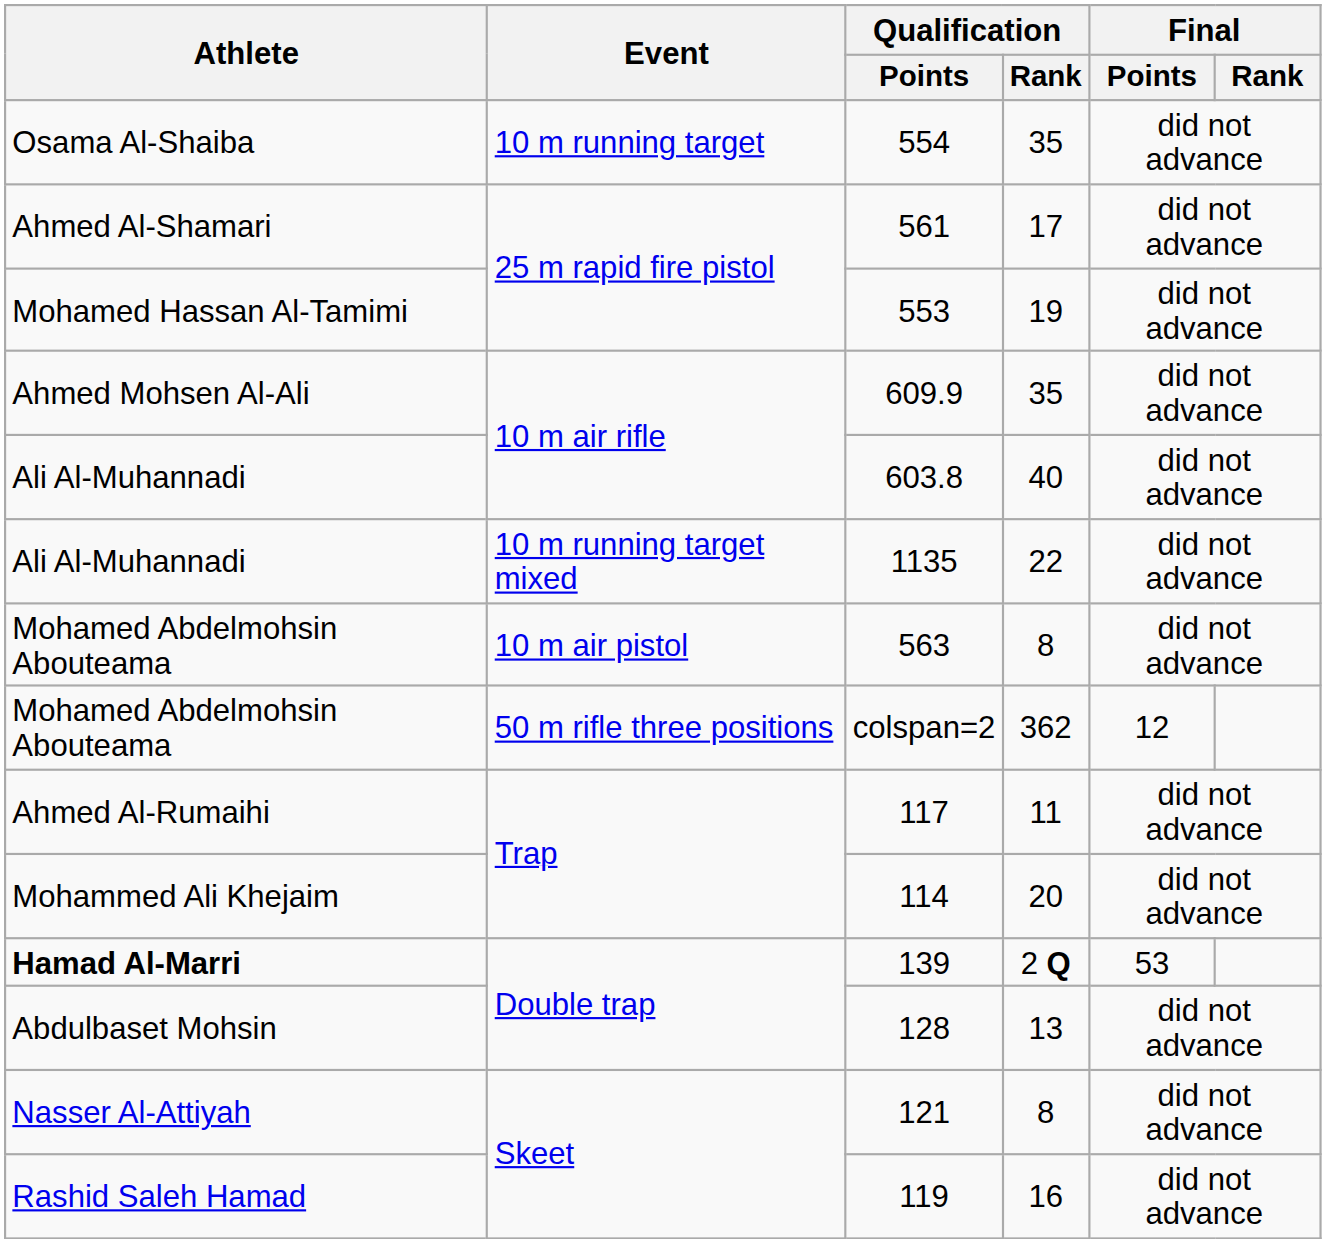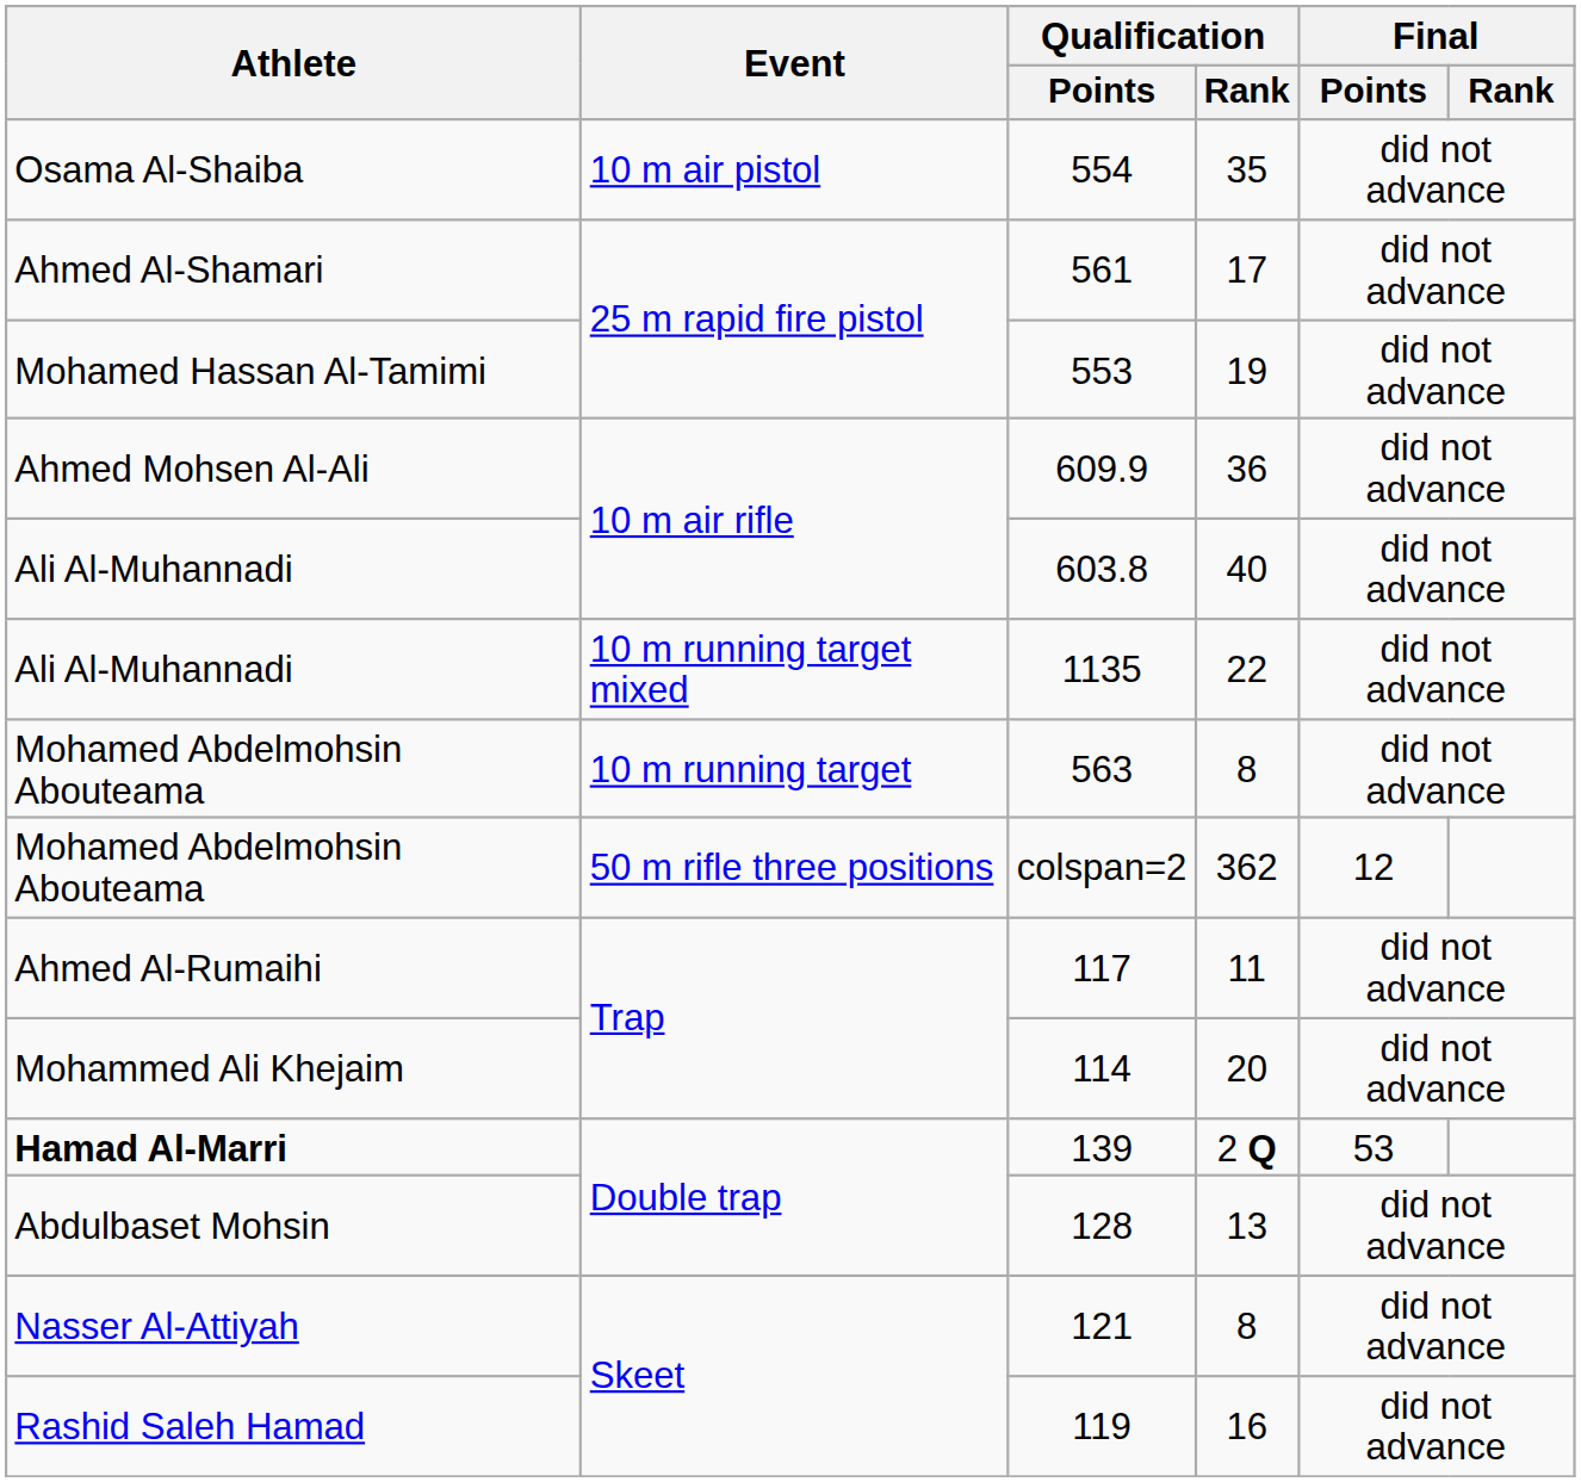554 | Event: 10 m running target -> 10 m air pistol
609.9 | Qualification / Rank: 35 -> 36
563 | Event: 10 m air pistol -> 10 m running target
